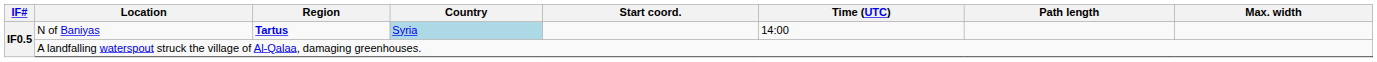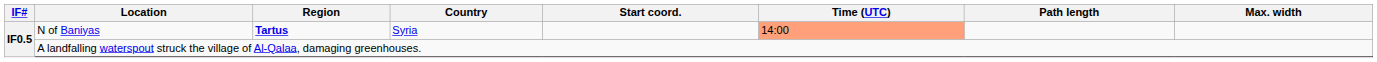N of Baniyas | Country: lightblue background -> no background
N of Baniyas | Time (UTC): no background -> lightsalmon background
